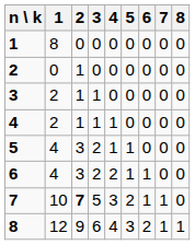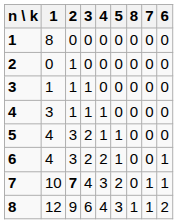columns swapped: 6 <-> 8
row 4 | 1: 2 -> 1
row 5 | 1: 2 -> 3
row 8 | 3: 5 -> 4
